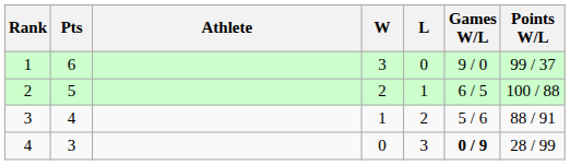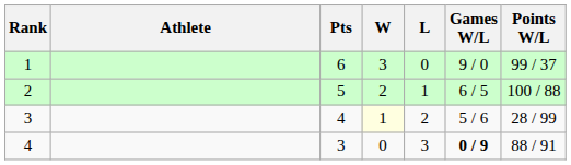columns swapped: Athlete <-> Pts
row 4 | W: no background -> lightyellow background
row 4 | Points W/L: 88 / 91 -> 28 / 99
row 5 | Points W/L: 28 / 99 -> 88 / 91
